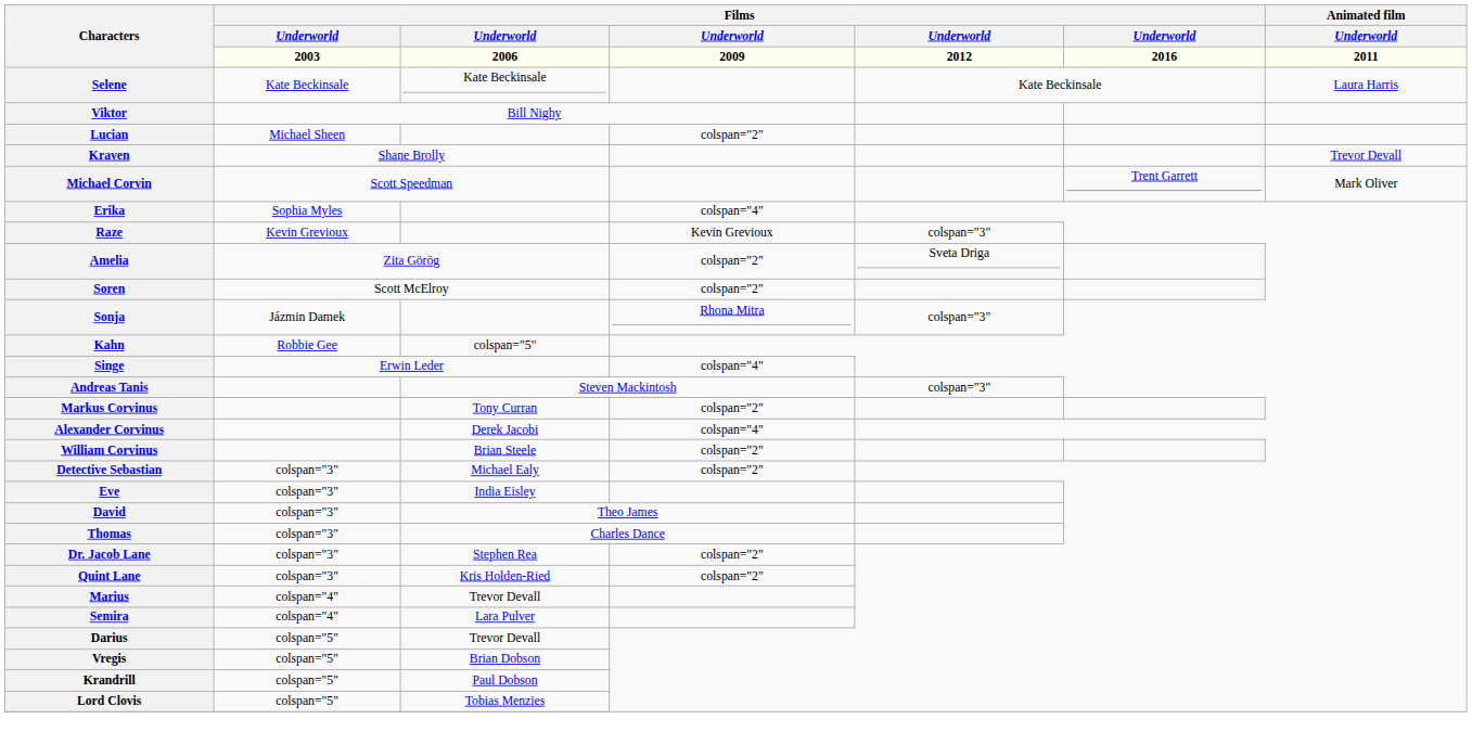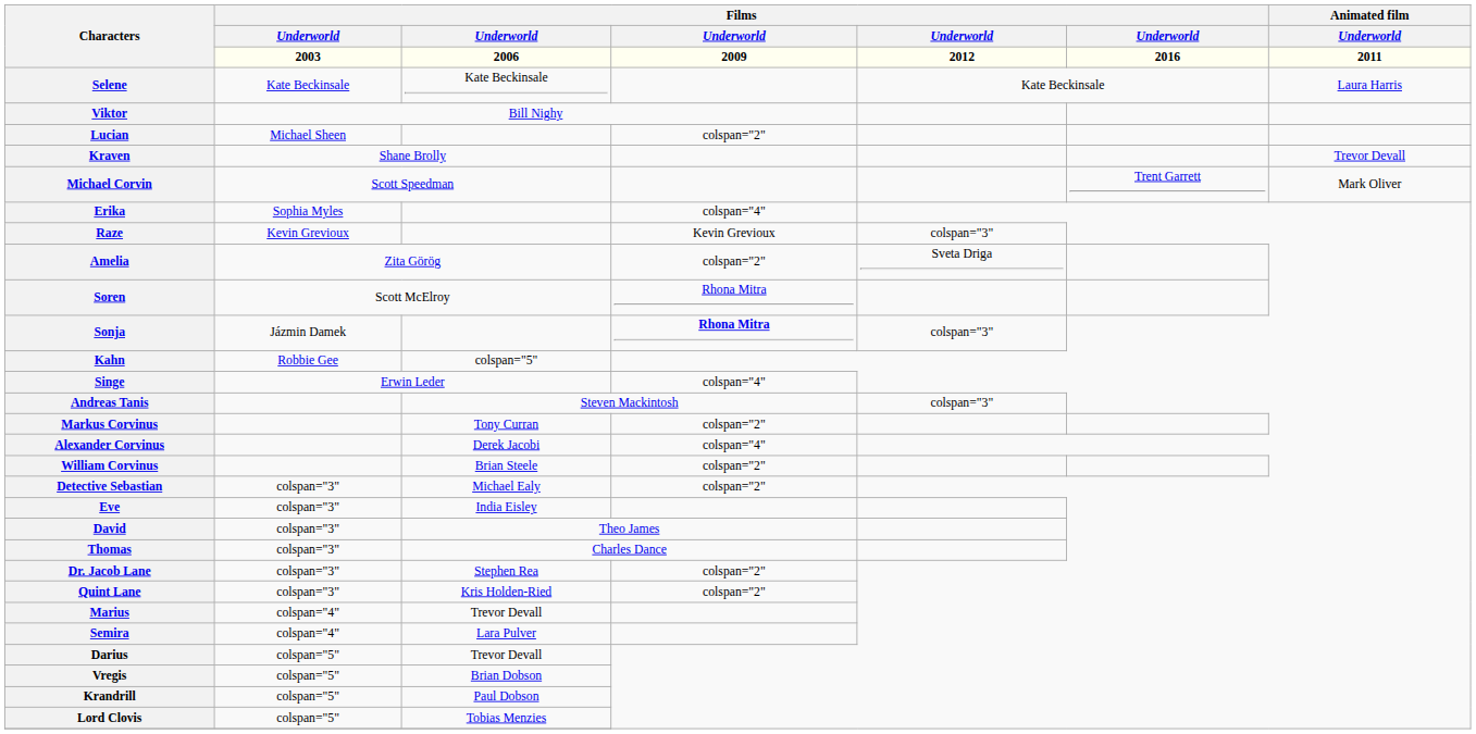Soren | Films / Underworld / 2009: colspan="2" -> Rhona Mitra
Sonja | Films / Underworld / 2009: normal -> bold
